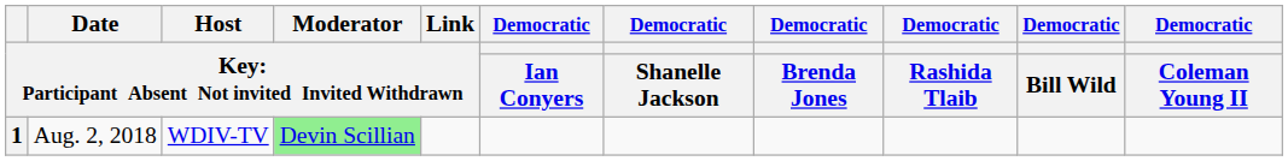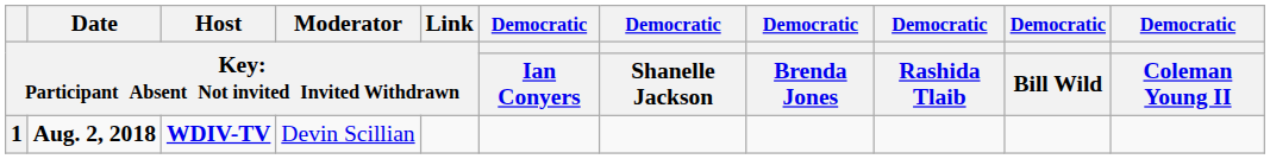1 | column 2: normal -> bold
1 | column 3: normal -> bold
1 | column 4: lightgreen background -> no background
